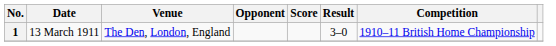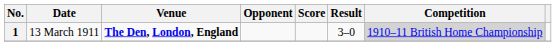1 | Venue: normal -> bold
1 | Competition: no background -> lightgrey background
